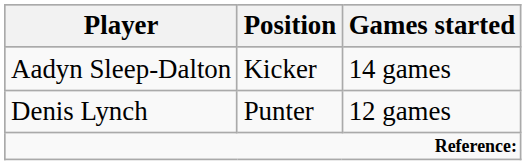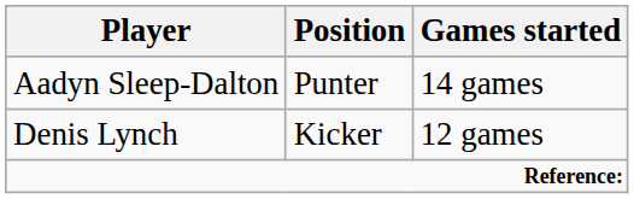Aadyn Sleep-Dalton | Position: Kicker -> Punter
Denis Lynch | Position: Punter -> Kicker
